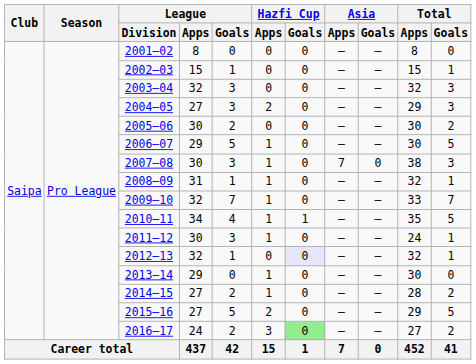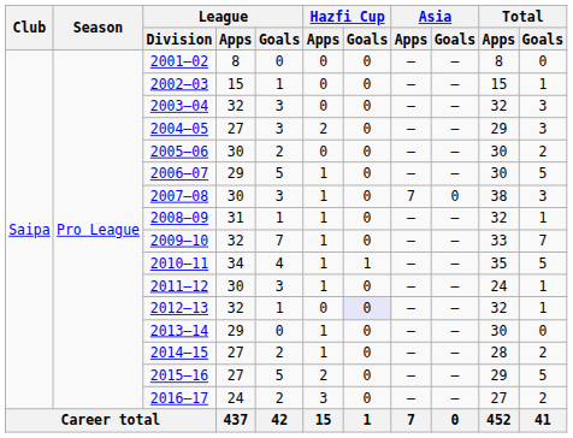2016–17 | Hazfi Cup / Goals: lightgreen background -> no background
